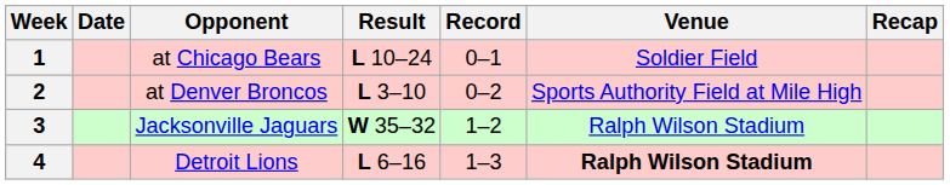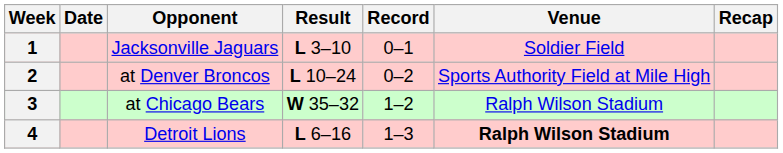1 | Opponent: at Chicago Bears -> Jacksonville Jaguars
1 | Result: L 10–24 -> L 3–10
2 | Result: L 3–10 -> L 10–24
3 | Opponent: Jacksonville Jaguars -> at Chicago Bears
